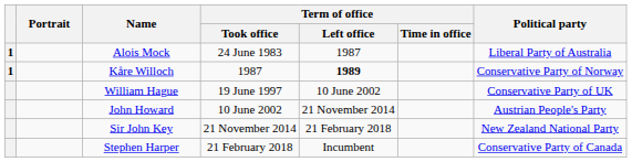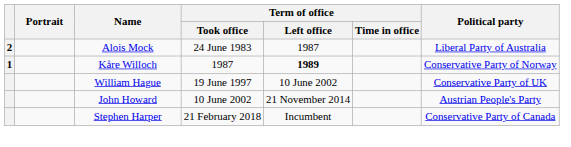Alois Mock | column 1: 1 -> 2
- row: Sir John Key | 21 November 2014 | 21 February 2018 | New Zealand National Party
